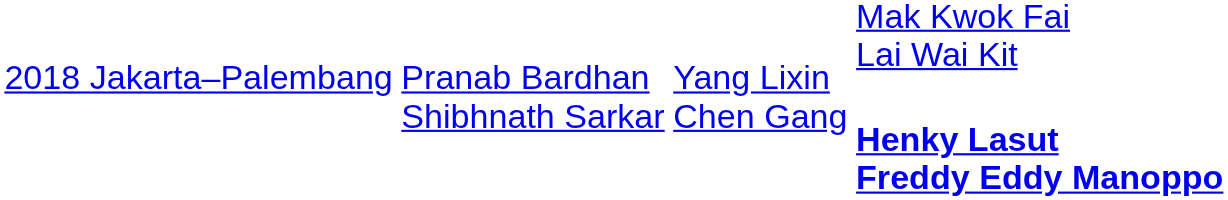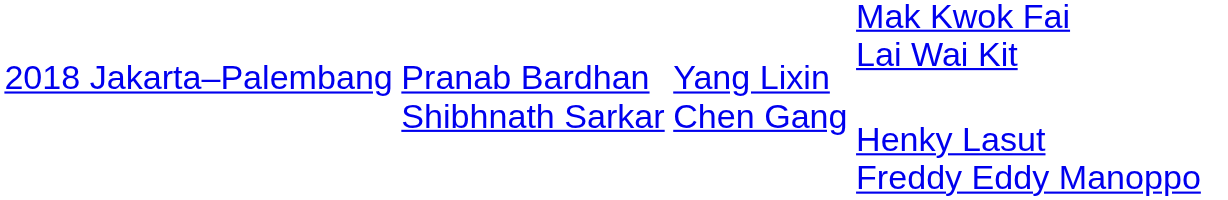row 2 | column 4: bold -> normal
